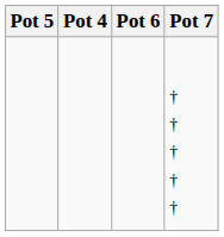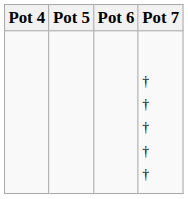columns swapped: Pot 4 <-> Pot 5
